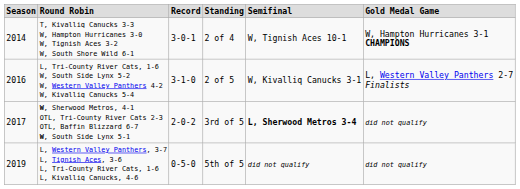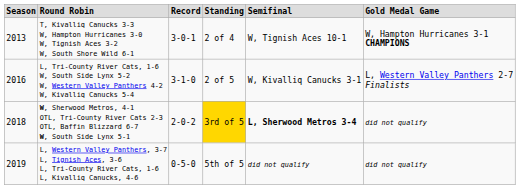row 2 | column 1: 2014 -> 2013
row 4 | column 1: 2017 -> 2018
row 4 | column 4: no background -> gold background
